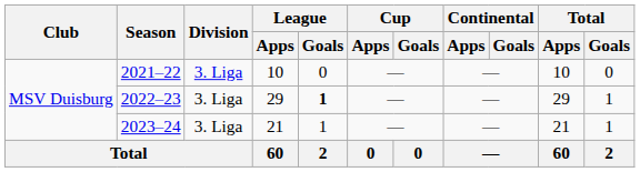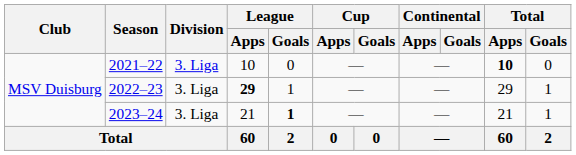2021–22 | Total / Apps: normal -> bold
2022–23 | League / Apps: normal -> bold
2022–23 | League / Goals: bold -> normal
2023–24 | League / Goals: normal -> bold
